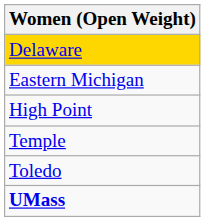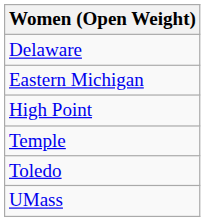row 2 | column 1: gold background -> no background
row 7 | column 1: bold -> normal
